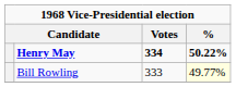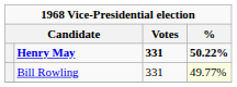Henry May | Votes: 334 -> 331
Bill Rowling | Votes: 333 -> 331
